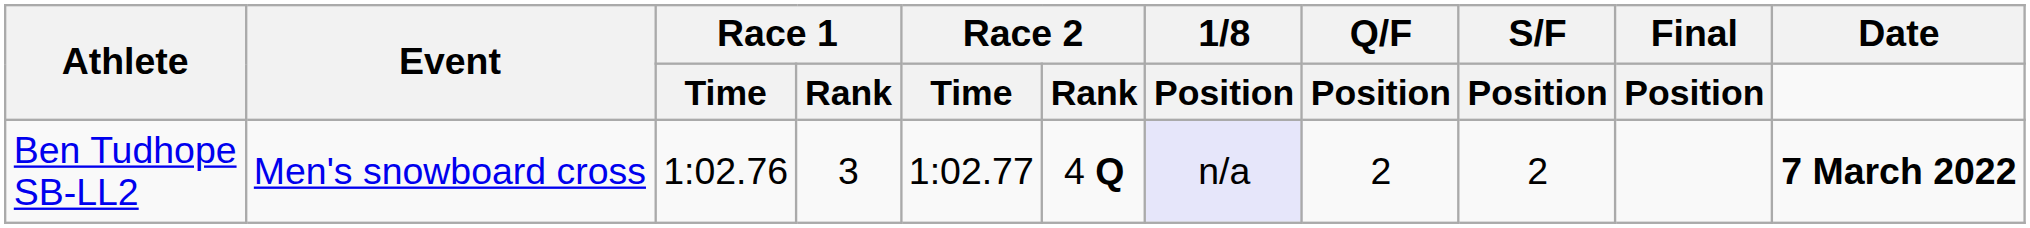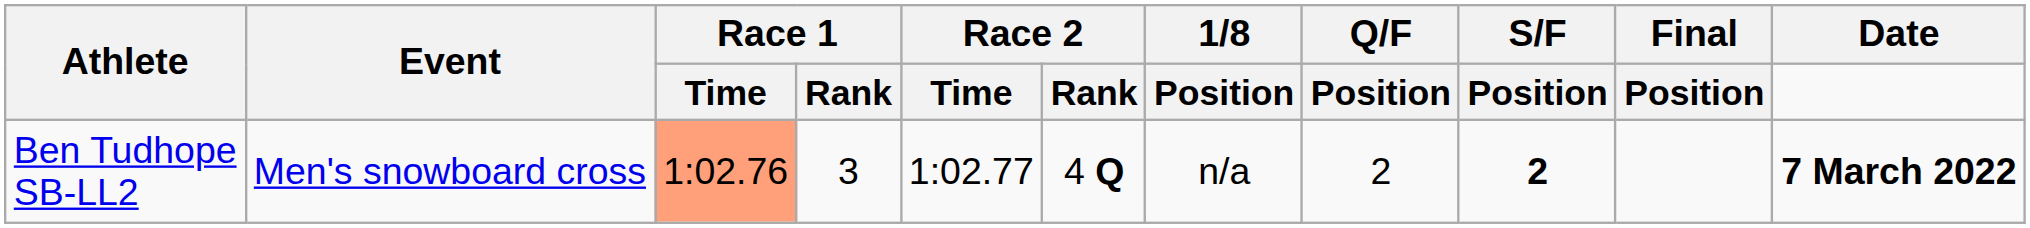Ben Tudhope SB-LL2 | column 3: no background -> lightsalmon background
Ben Tudhope SB-LL2 | 1/8: lavender background -> no background
Ben Tudhope SB-LL2 | S/F: normal -> bold
